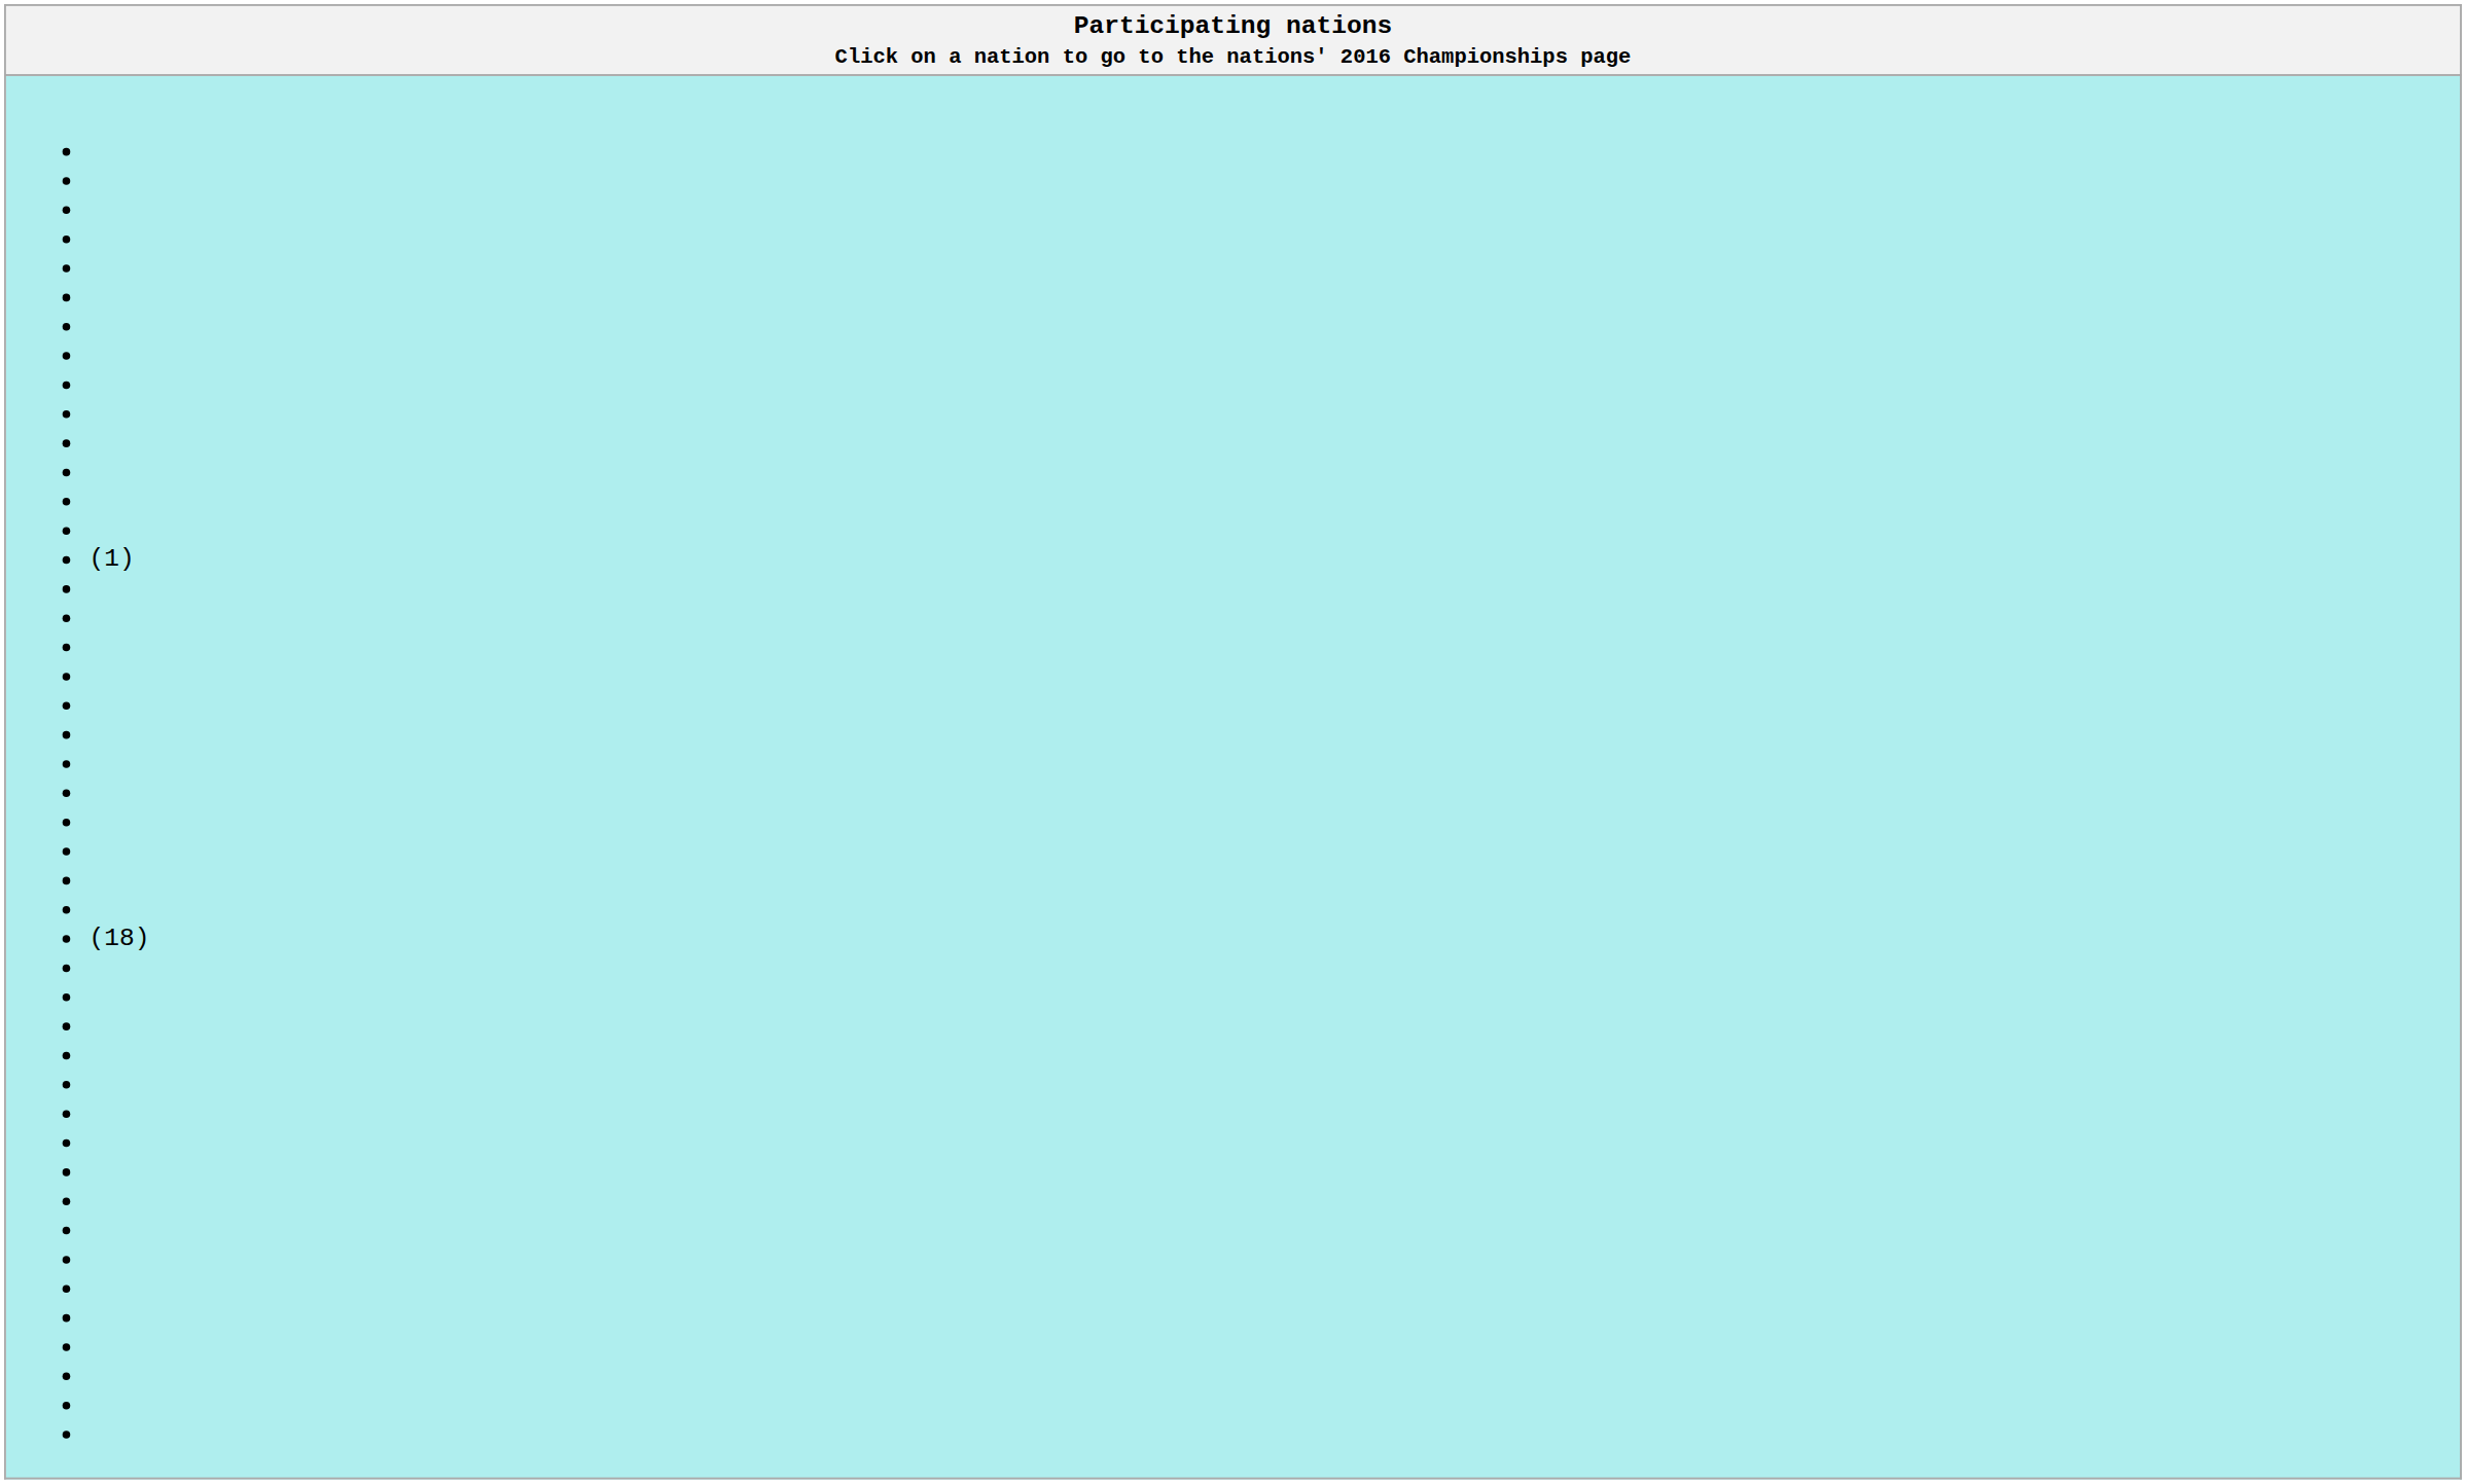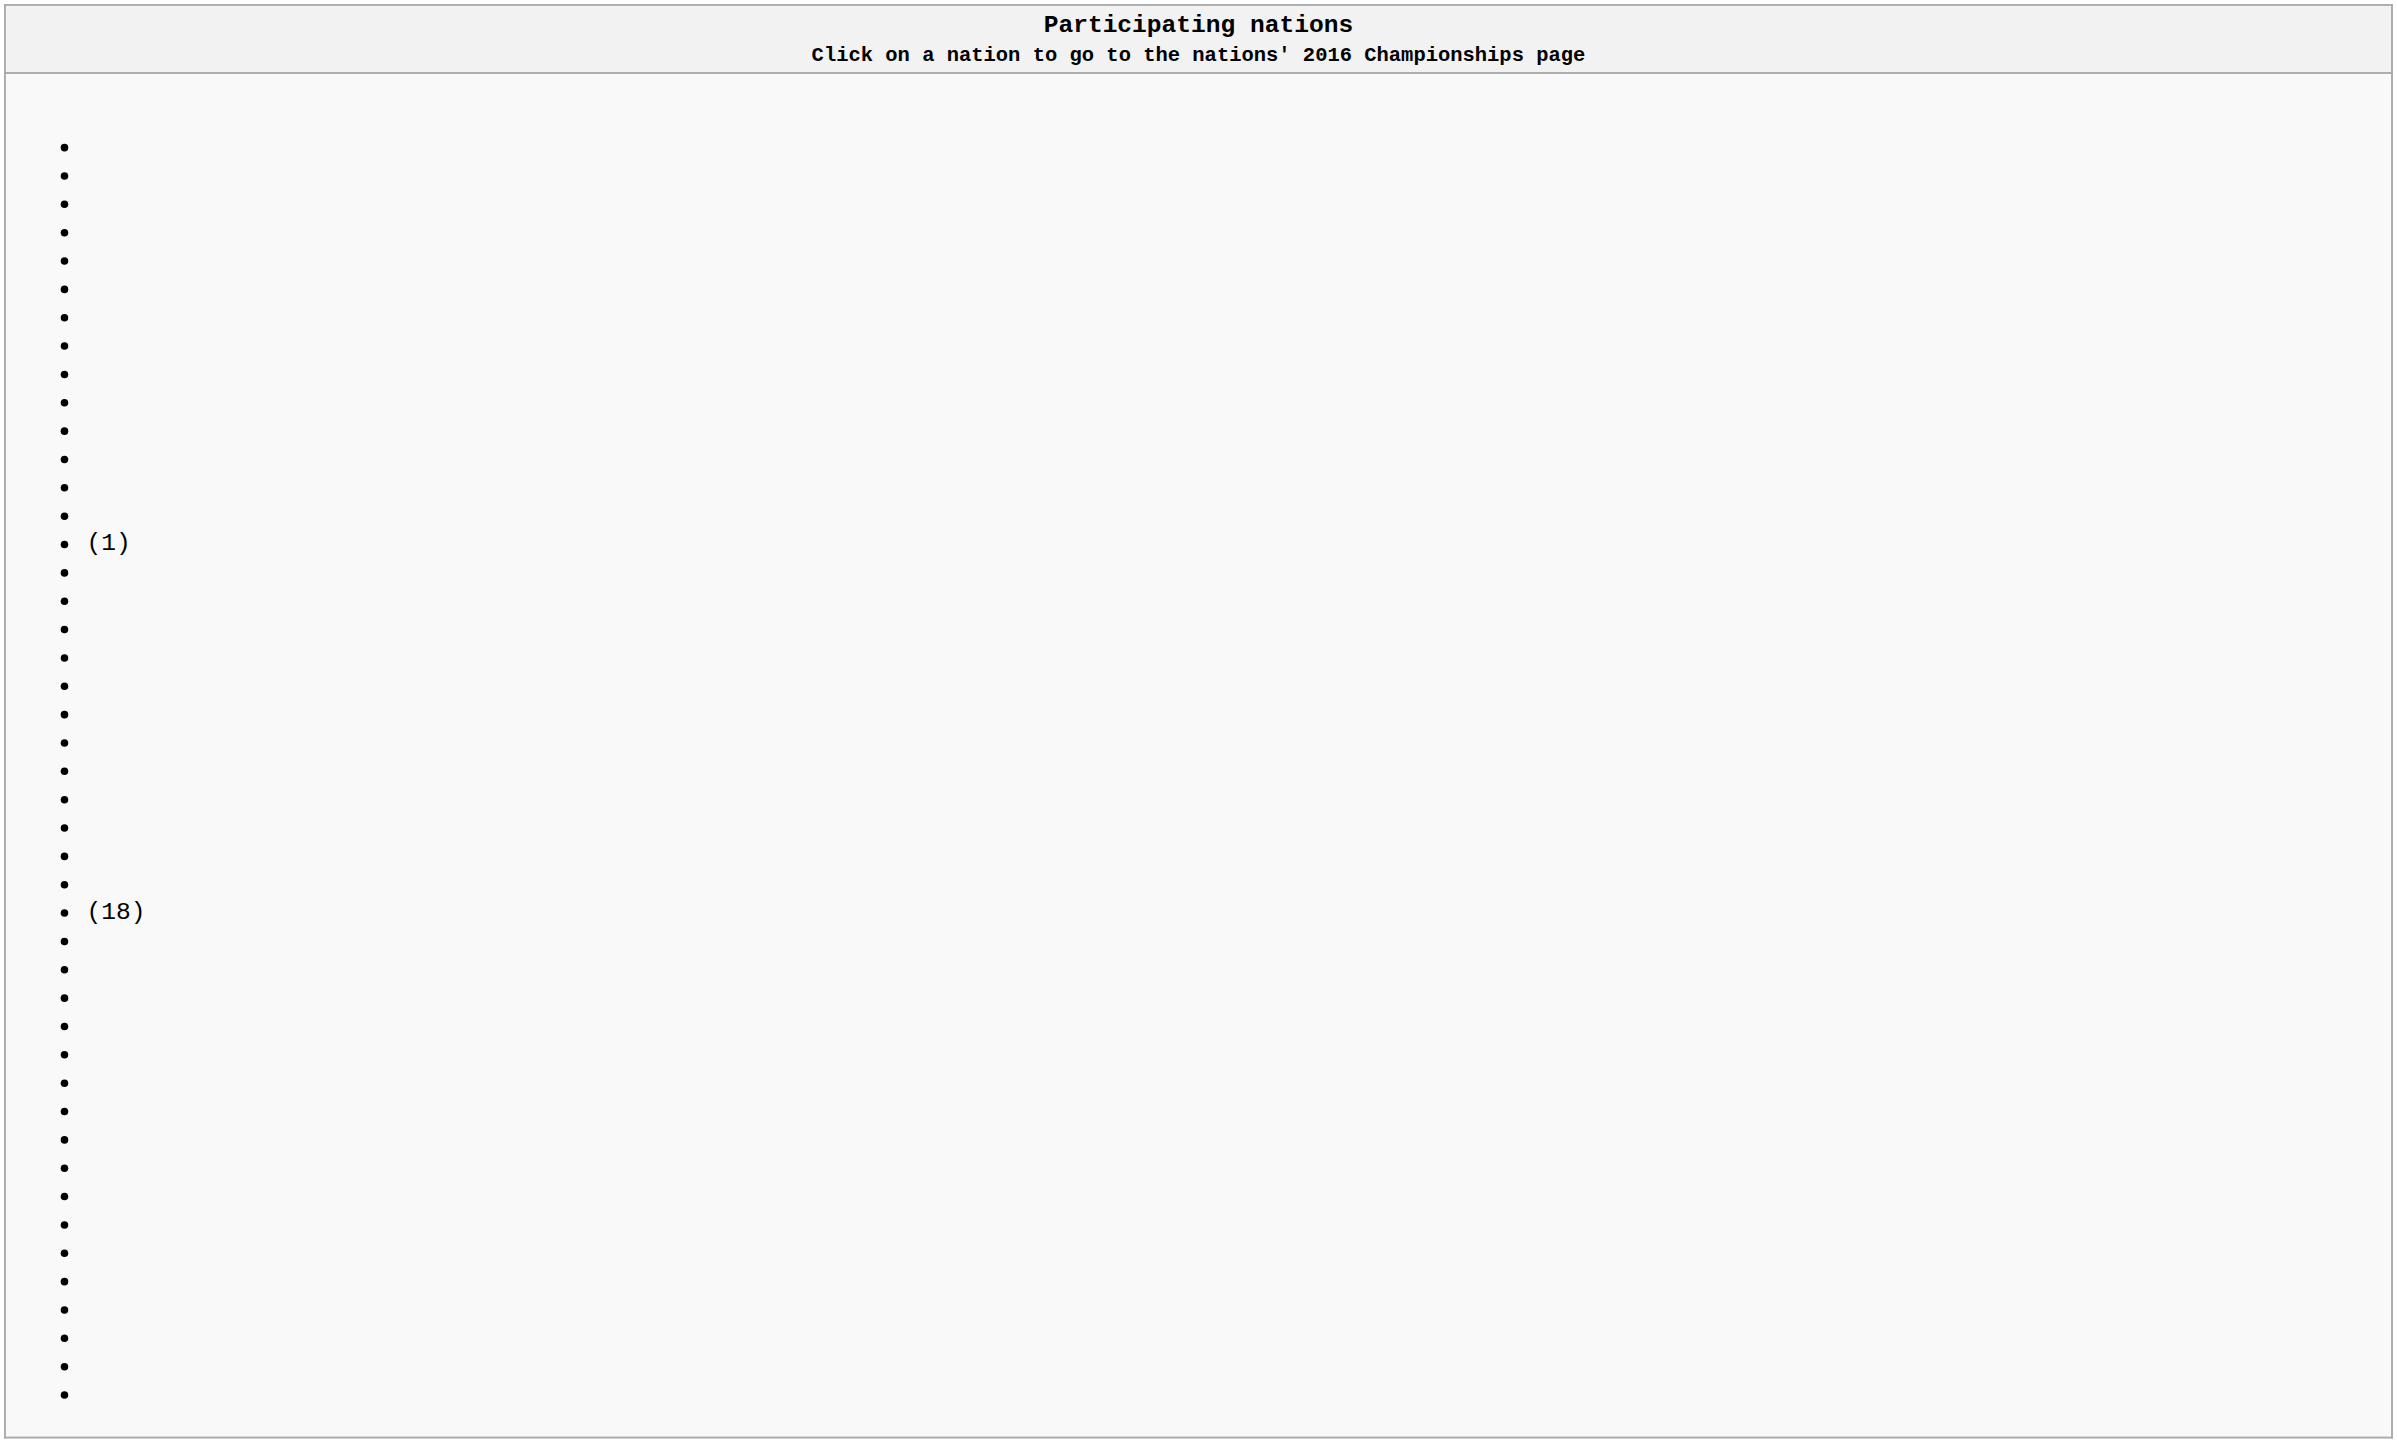row 2 | column 1: paleturquoise background -> no background
